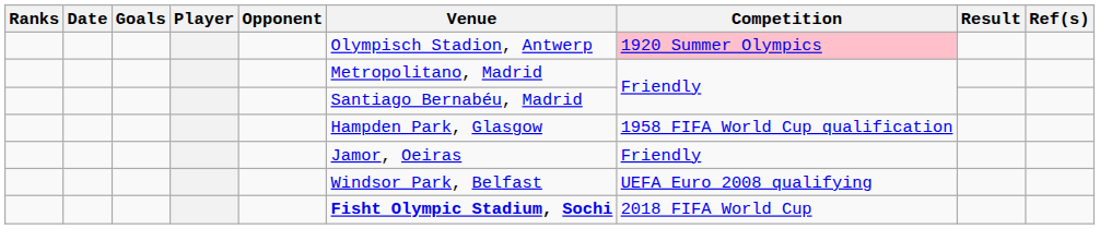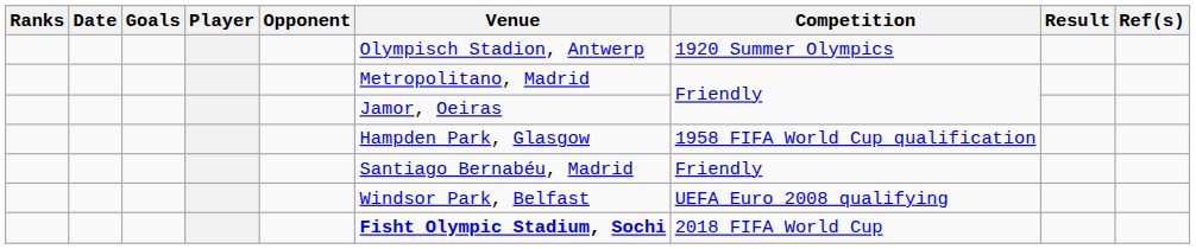row 2 | Competition: pink background -> no background
row 4 | Venue: Santiago Bernabéu, Madrid -> Jamor, Oeiras
row 6 | Venue: Jamor, Oeiras -> Santiago Bernabéu, Madrid
